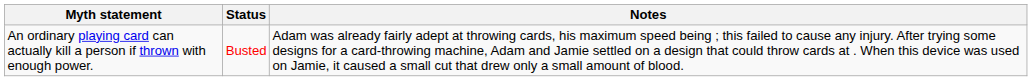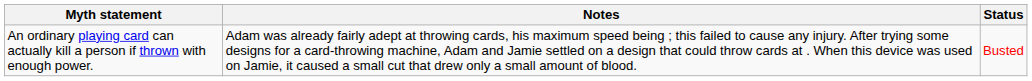columns swapped: Status <-> Notes
